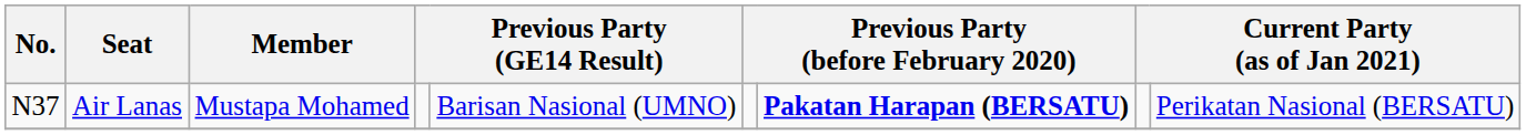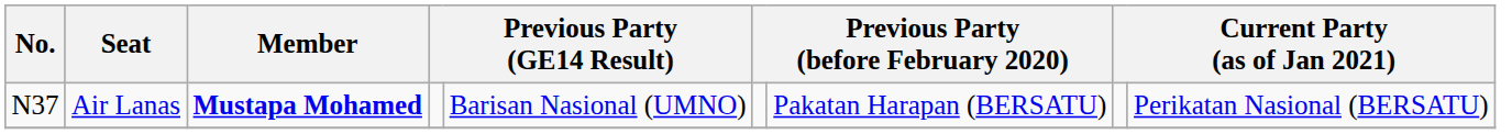Air Lanas | Member: normal -> bold
Air Lanas | column 7: bold -> normal
